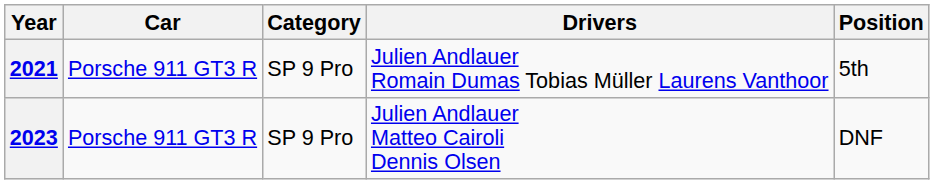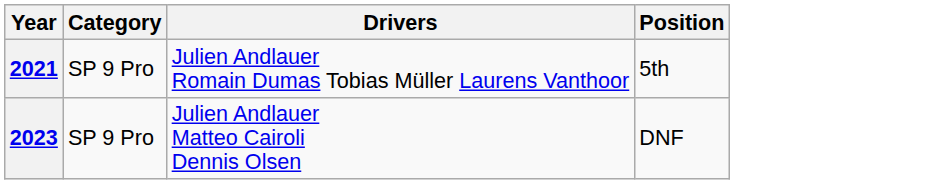- column: Car | Porsche 911 GT3 R | Porsche 911 GT3 R
